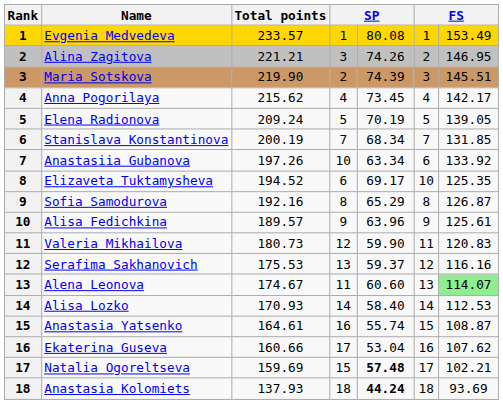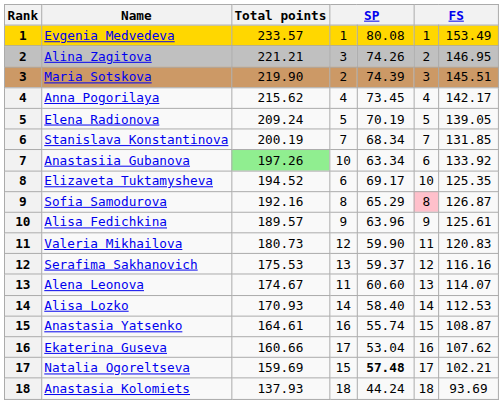Anastasiia Gubanova | Total points: no background -> lightgreen background
Sofia Samodurova | column 6: no background -> pink background
Alena Leonova | column 7: lightgreen background -> no background
Anastasia Kolomiets | column 5: bold -> normal
